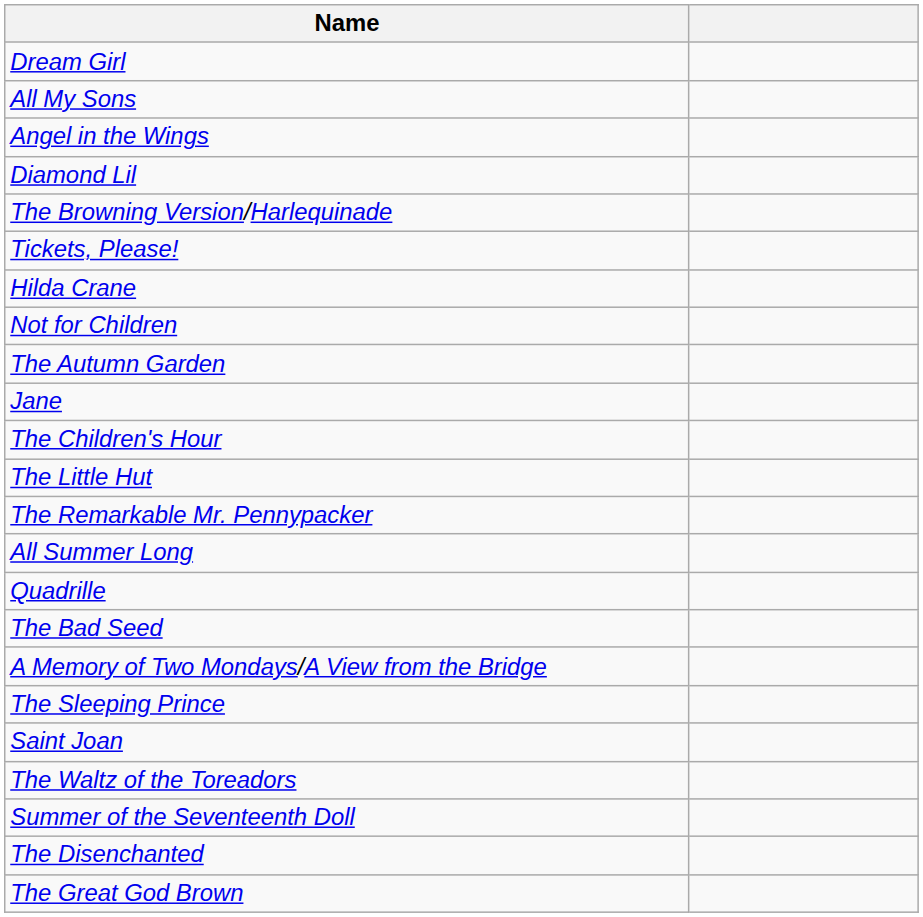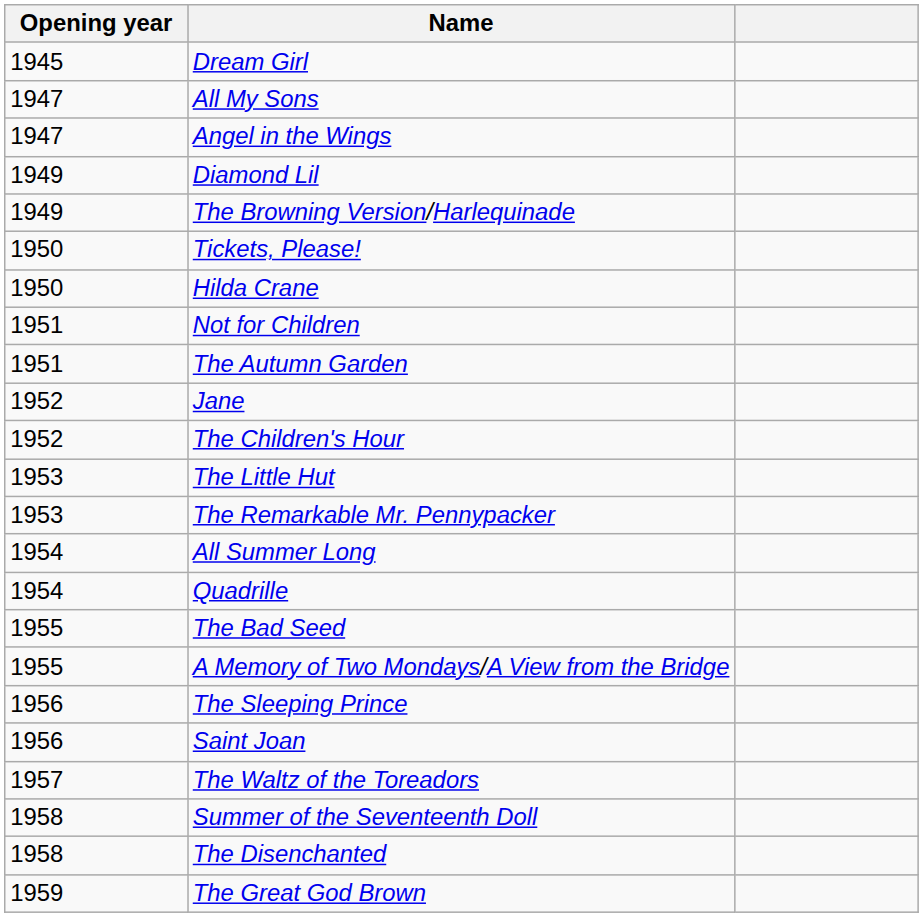+ column: Opening year | 1945 | 1947 | 1947 | 1949 | 1949 | 1950 | 1950 | 1951 | 1951 | 1952 | 1952 | 1953 | 1953 | 1954 | 1954 | 1955 | 1955 | 1956 | 1956 | 1957 | 1958 | 1958 | 1959
